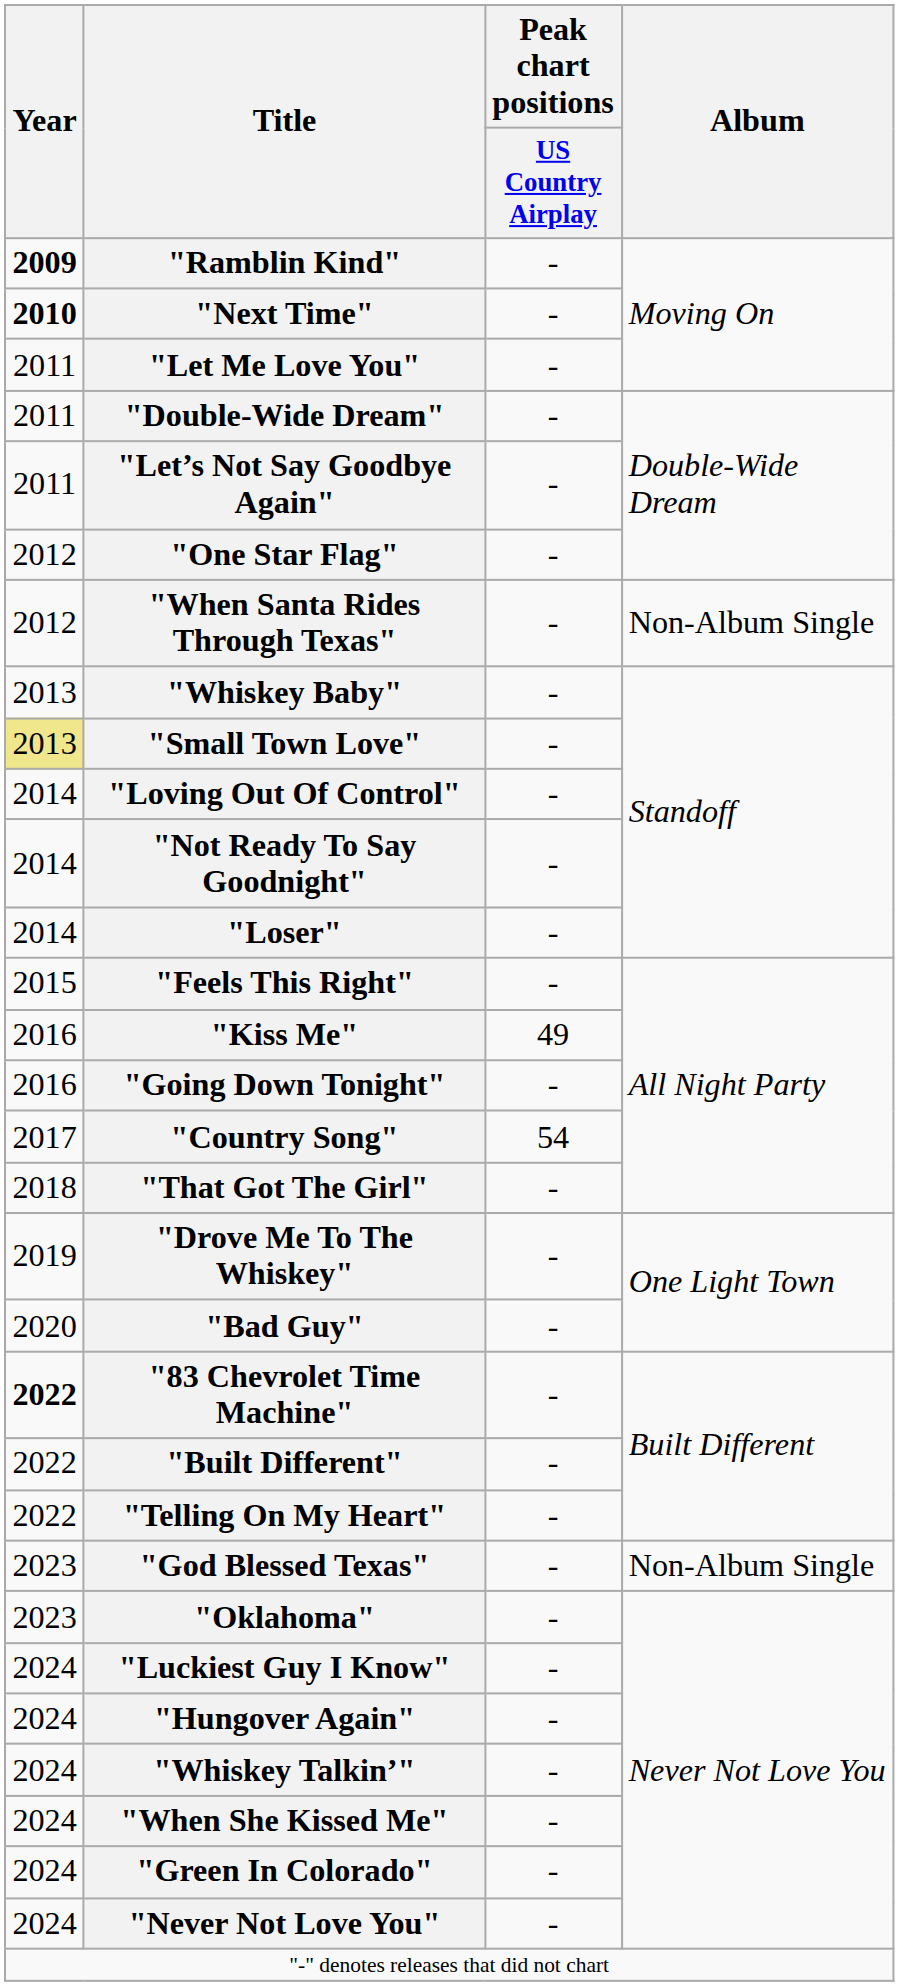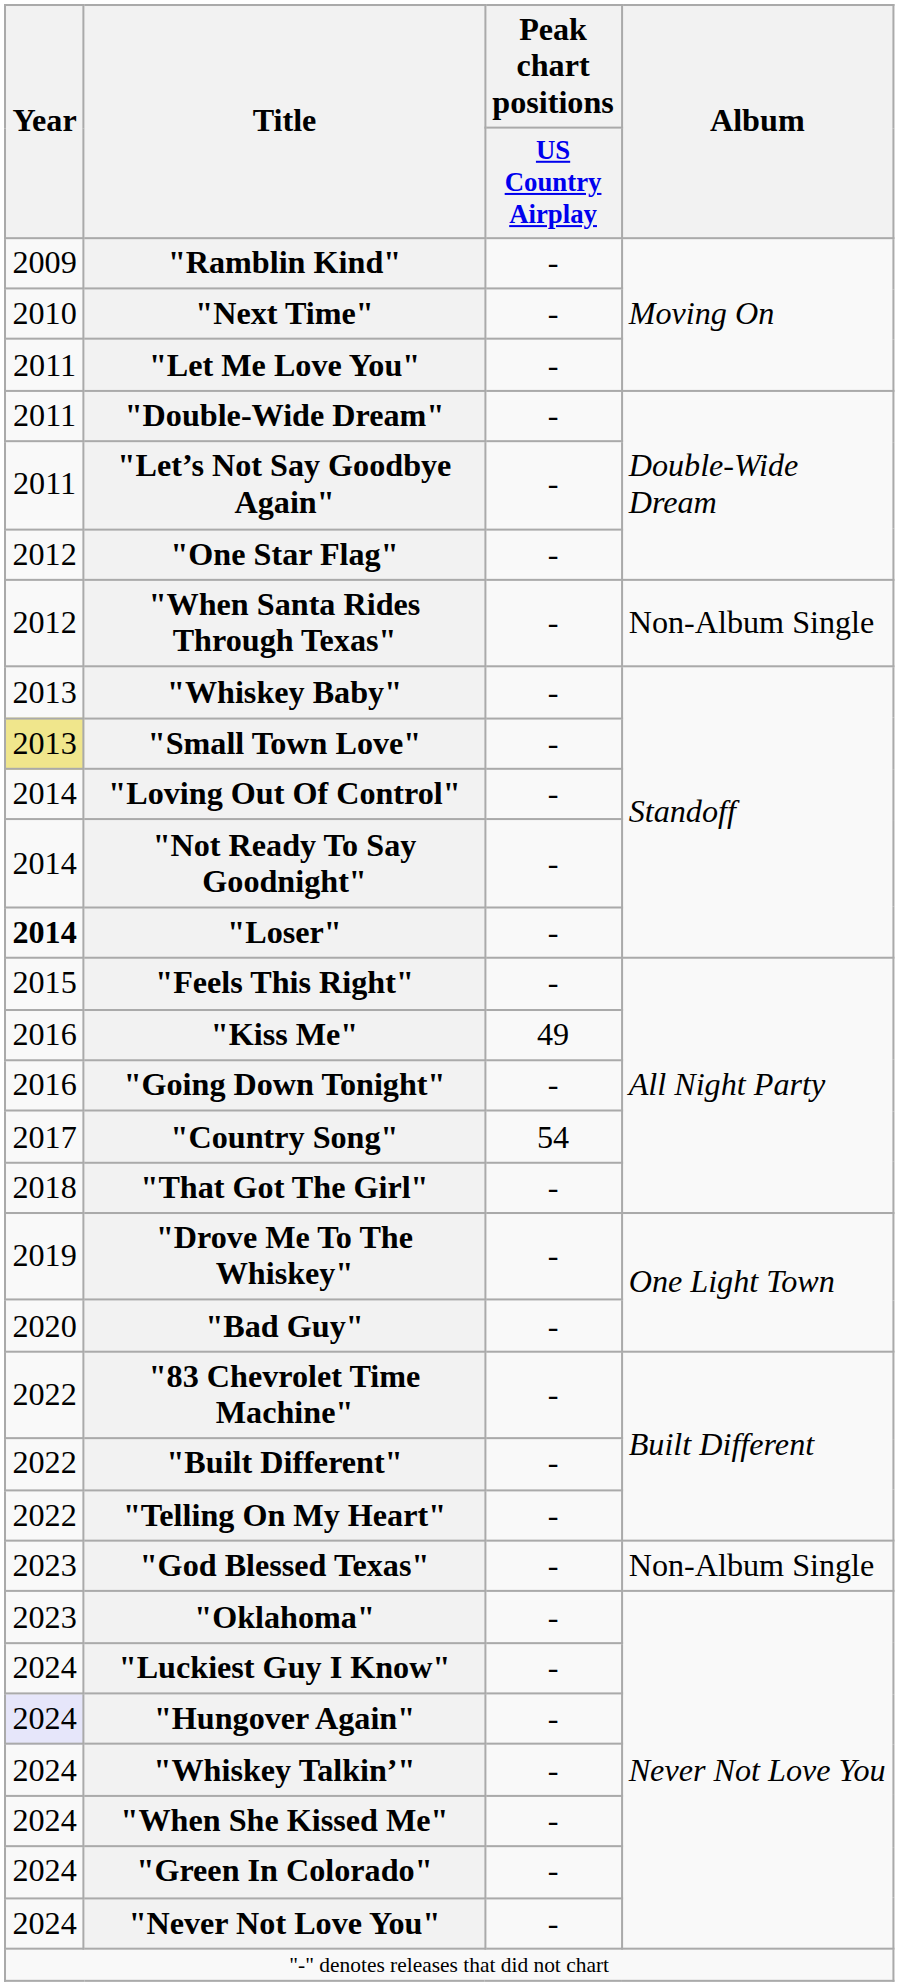"Ramblin Kind" | Year: bold -> normal
"Next Time" | Year: bold -> normal
"Loser" | Year: normal -> bold
"83 Chevrolet Time Machine" | Year: bold -> normal
"Hungover Again" | Year: no background -> lavender background
